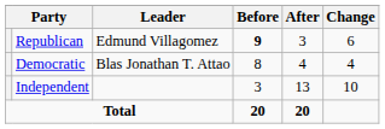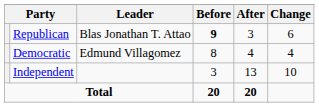Republican | Leader: Edmund Villagomez -> Blas Jonathan T. Attao
Democratic | Leader: Blas Jonathan T. Attao -> Edmund Villagomez
